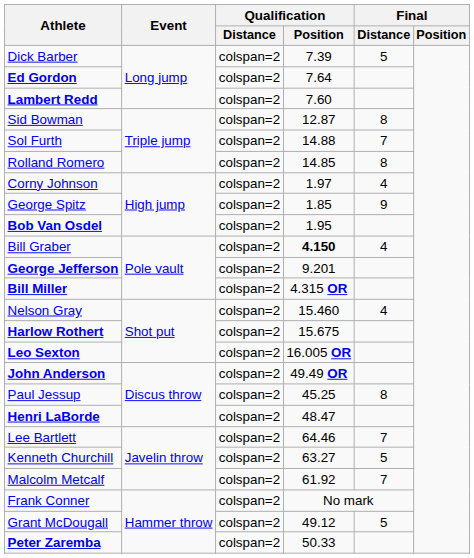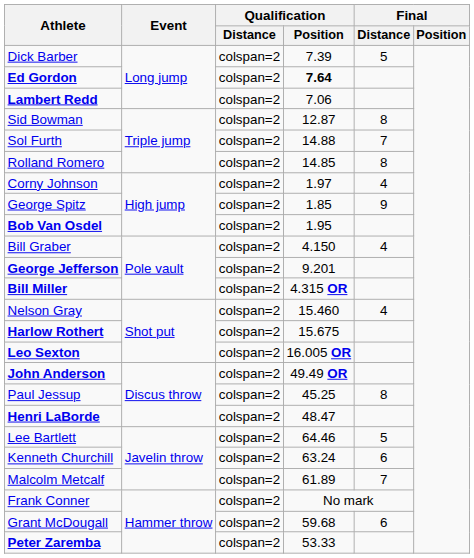Ed Gordon | Qualification / Position: normal -> bold
Lambert Redd | Qualification / Position: 7.60 -> 7.06
Bill Graber | Qualification / Position: bold -> normal
Lee Bartlett | Final / Distance: 7 -> 5
Kenneth Churchill | Qualification / Position: 63.27 -> 63.24
Kenneth Churchill | Final / Distance: 5 -> 6
Malcolm Metcalf | Qualification / Position: 61.92 -> 61.89
Grant McDougall | Qualification / Position: 49.12 -> 59.68
Grant McDougall | Final / Distance: 5 -> 6
Peter Zaremba | Qualification / Position: 50.33 -> 53.33
